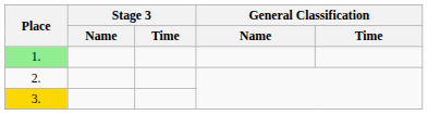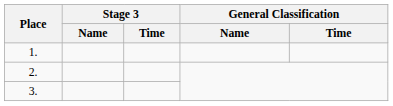1. | Place: lightgreen background -> no background
3. | Place: gold background -> no background
